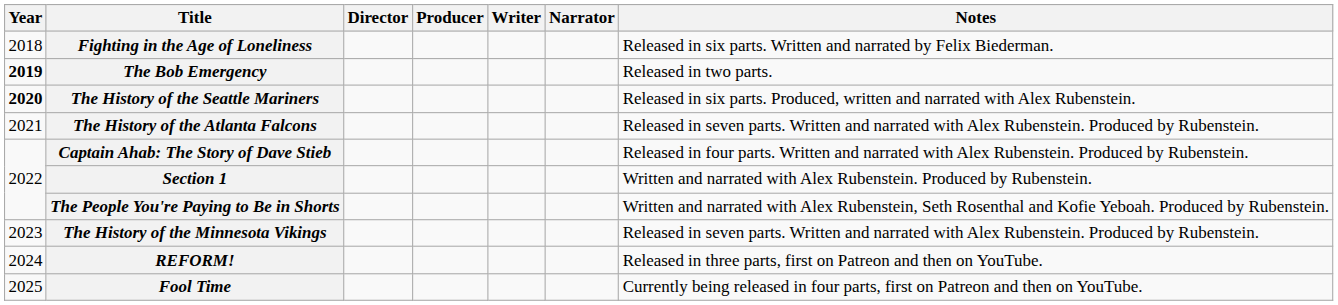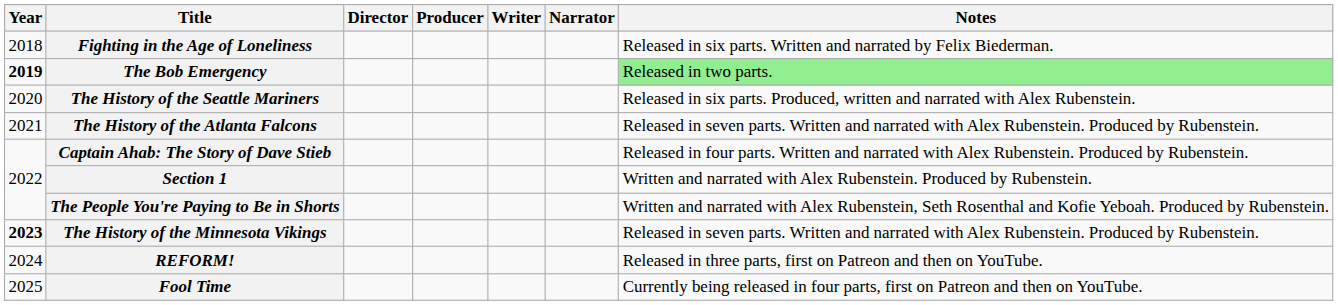The Bob Emergency | Notes: no background -> lightgreen background
The History of the Seattle Mariners | Year: bold -> normal
The History of the Minnesota Vikings | Year: normal -> bold
